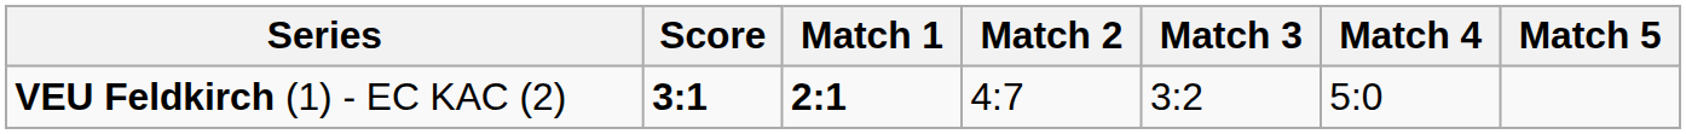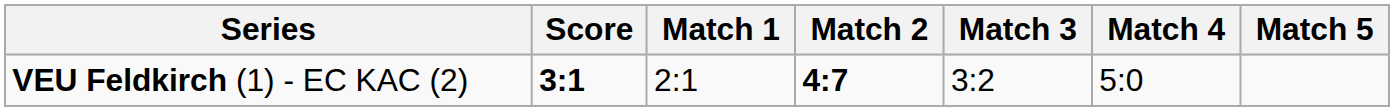VEU Feldkirch (1) - EC KAC (2) | Match 1: bold -> normal
VEU Feldkirch (1) - EC KAC (2) | Match 2: normal -> bold
